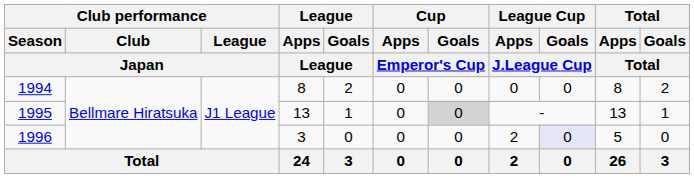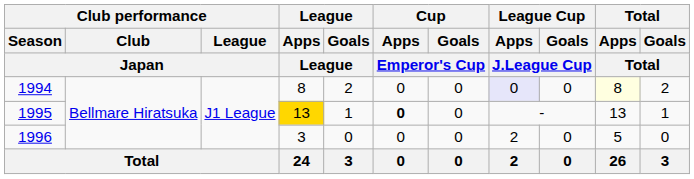1994 | League Cup / Apps / J.League Cup: no background -> lavender background
1994 | Total / Apps / Total: no background -> lightyellow background
1995 | League / Apps / League: no background -> gold background
1995 | Cup / Apps / Emperor's Cup: normal -> bold
1995 | Cup / Goals / Emperor's Cup: lightgrey background -> no background
1996 | League Cup / Goals / J.League Cup: lavender background -> no background
